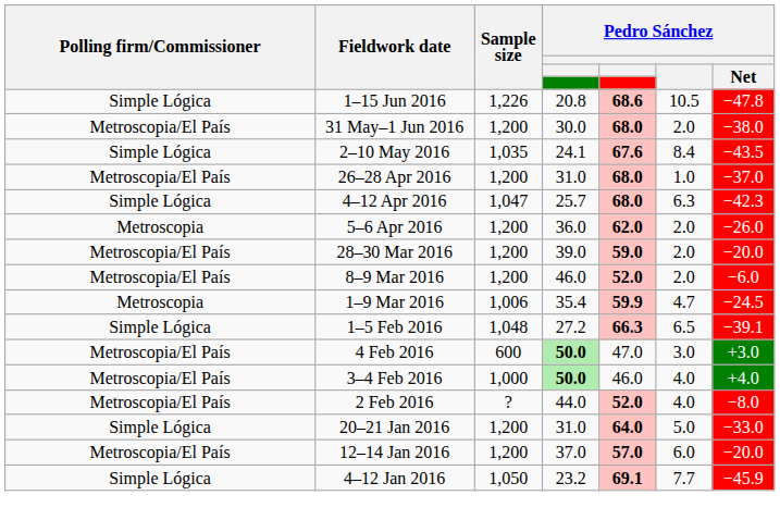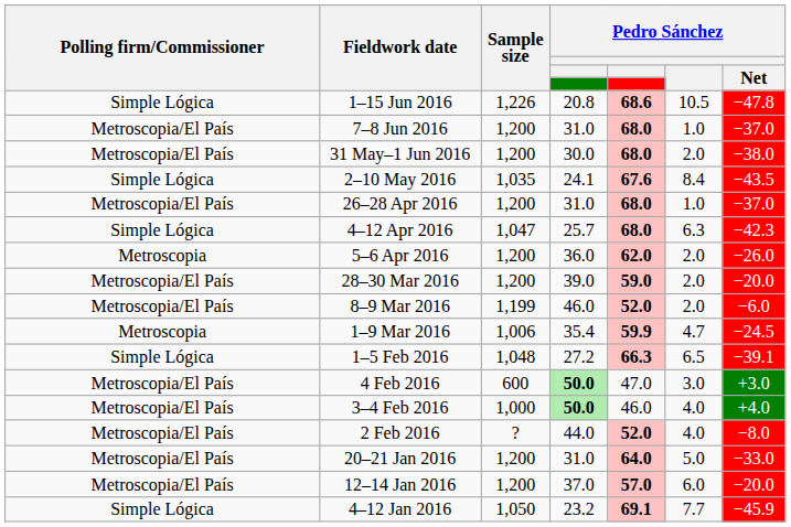+ row: Metroscopia/El País | 7–8 Jun 2016 | 1,200 | 31.0 | 68.0 | 1.0 | −37.0
8–9 Mar 2016 | Sample size: 1,200 -> 1,199
20–21 Jan 2016 | Polling firm/Commissioner: Simple Lógica -> Metroscopia/El País
